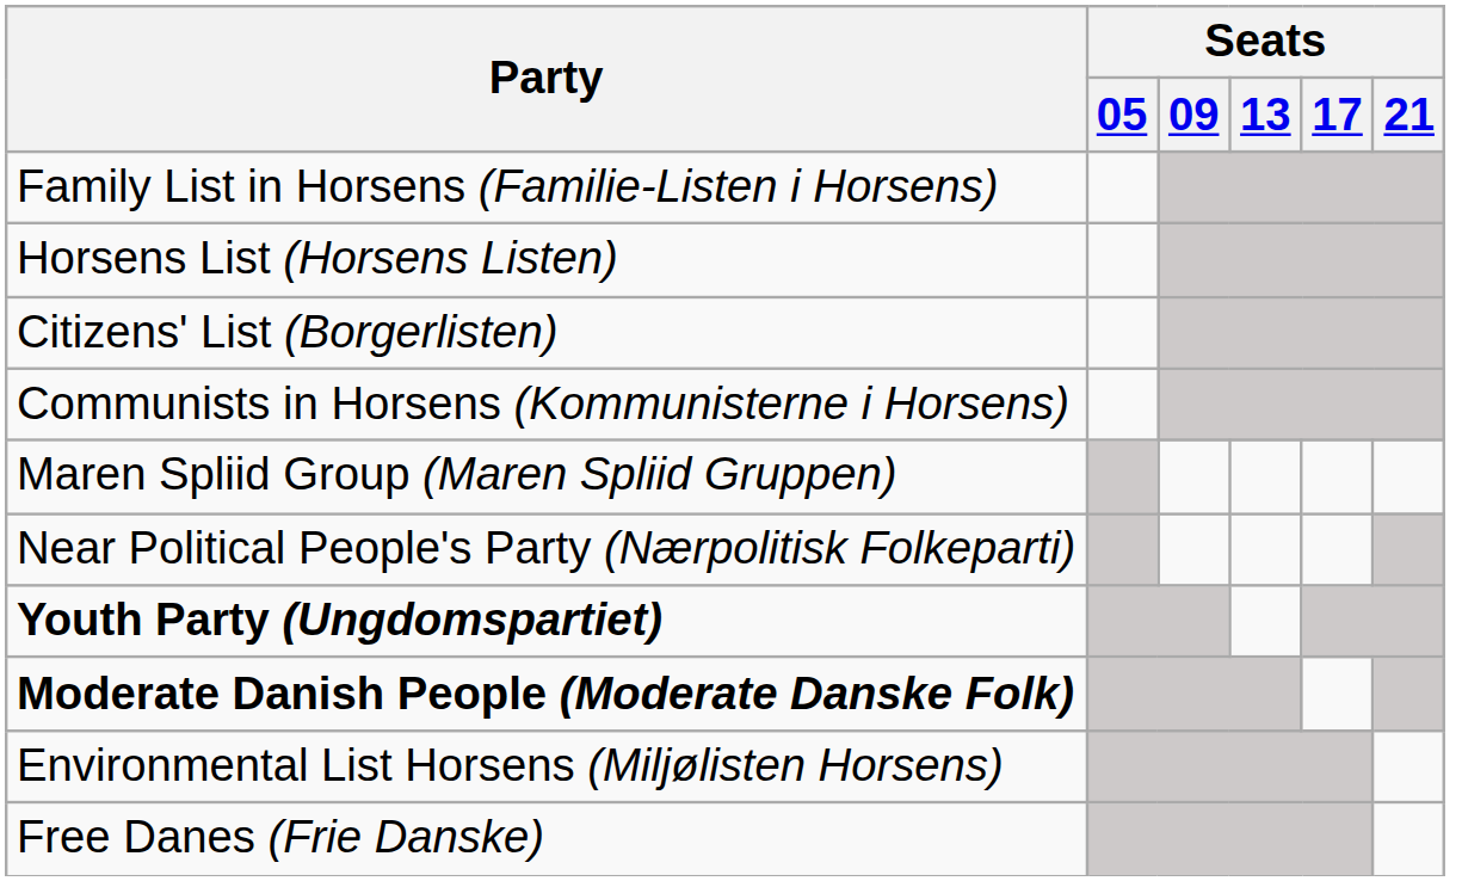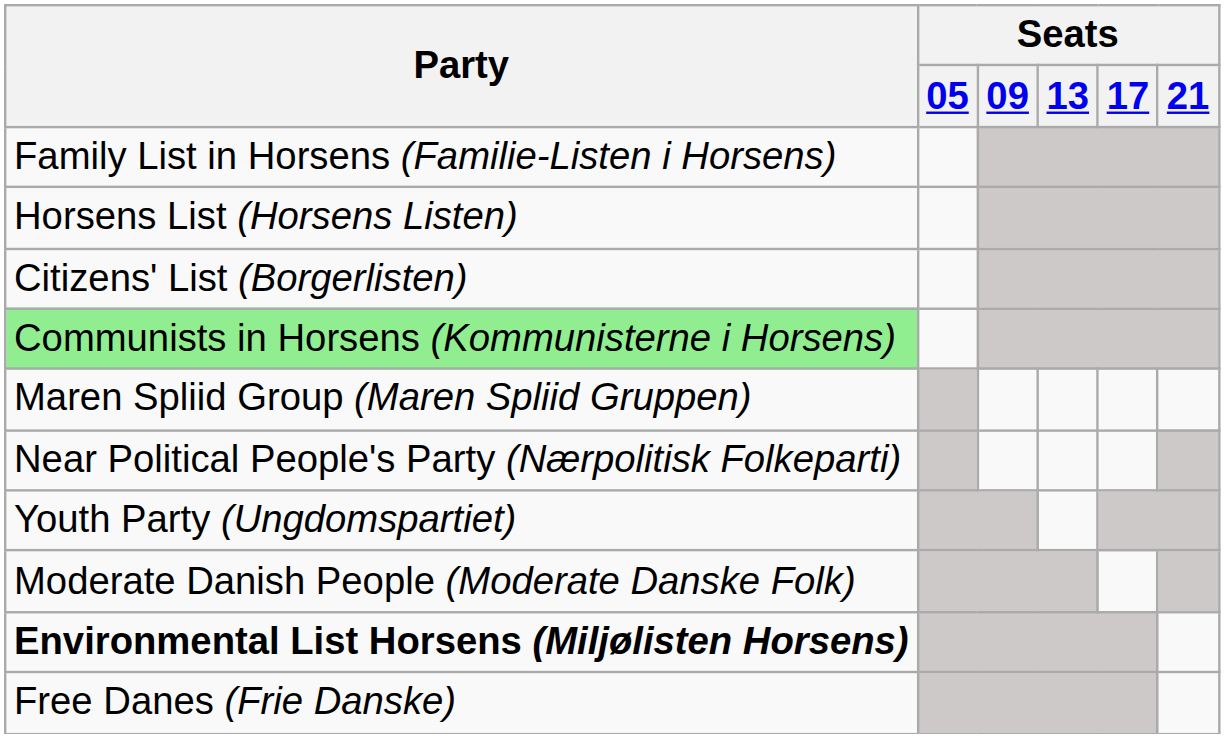Communists in Horsens (Kommunisterne i Horsens) | Party: no background -> lightgreen background
Youth Party (Ungdomspartiet) | Party: bold -> normal
Moderate Danish People (Moderate Danske Folk) | Party: bold -> normal
Environmental List Horsens (Miljølisten Horsens) | Party: normal -> bold
